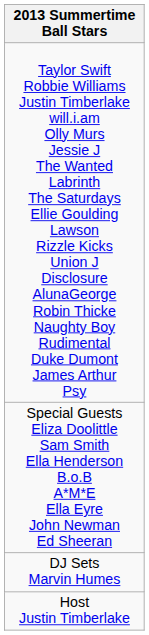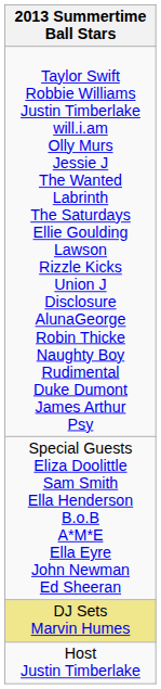row 4 | column 1: no background -> khaki background
